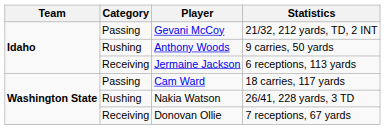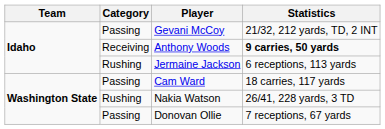Anthony Woods | Category: Rushing -> Receiving
Anthony Woods | Statistics: normal -> bold
Jermaine Jackson | Category: Receiving -> Rushing
Donovan Ollie | Category: Receiving -> Passing
